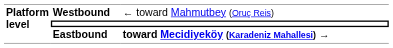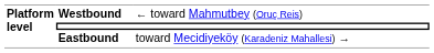Eastbound | column 3: bold -> normal
